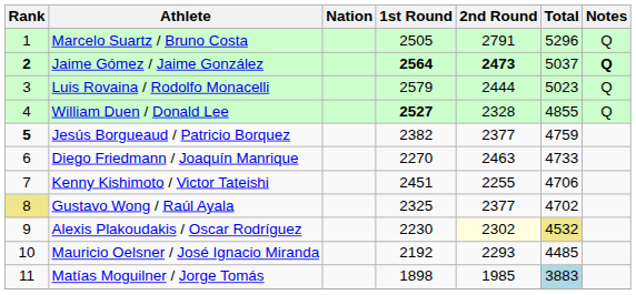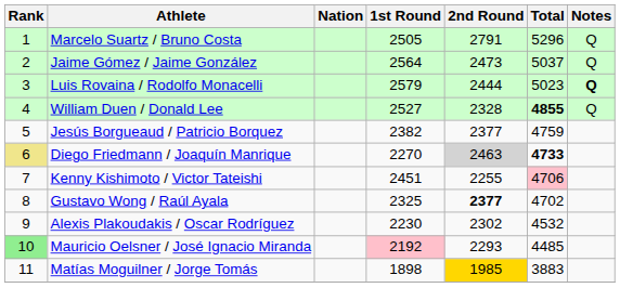Jaime Gómez / Jaime González | Rank: bold -> normal
Jaime Gómez / Jaime González | 1st Round: bold -> normal
Jaime Gómez / Jaime González | 2nd Round: bold -> normal
Jaime Gómez / Jaime González | Notes: bold -> normal
Luis Rovaina / Rodolfo Monacelli | Notes: normal -> bold
William Duen / Donald Lee | 1st Round: bold -> normal
William Duen / Donald Lee | Total: normal -> bold
Jesús Borgueaud / Patricio Borquez | Rank: bold -> normal
Diego Friedmann / Joaquín Manrique | Rank: no background -> khaki background
Diego Friedmann / Joaquín Manrique | 2nd Round: no background -> lightgrey background
Diego Friedmann / Joaquín Manrique | Total: normal -> bold
Kenny Kishimoto / Victor Tateishi | Total: no background -> pink background
Gustavo Wong / Raúl Ayala | Rank: khaki background -> no background
Gustavo Wong / Raúl Ayala | 2nd Round: normal -> bold
Alexis Plakoudakis / Oscar Rodríguez | 2nd Round: lightyellow background -> no background
Alexis Plakoudakis / Oscar Rodríguez | Total: khaki background -> no background
Mauricio Oelsner / José Ignacio Miranda | Rank: no background -> lightgreen background
Mauricio Oelsner / José Ignacio Miranda | 1st Round: no background -> pink background
Matías Moguilner / Jorge Tomás | 2nd Round: no background -> gold background
Matías Moguilner / Jorge Tomás | Total: lightblue background -> no background
